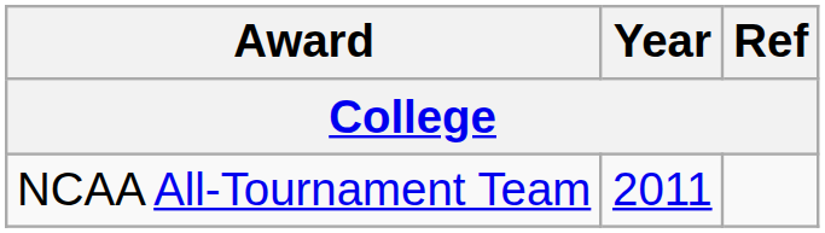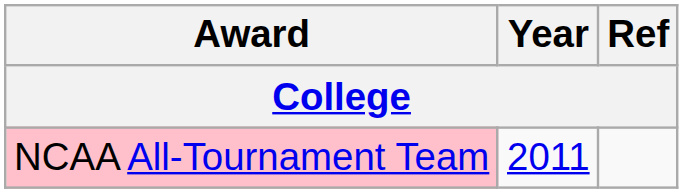row 3 | Award: no background -> pink background
